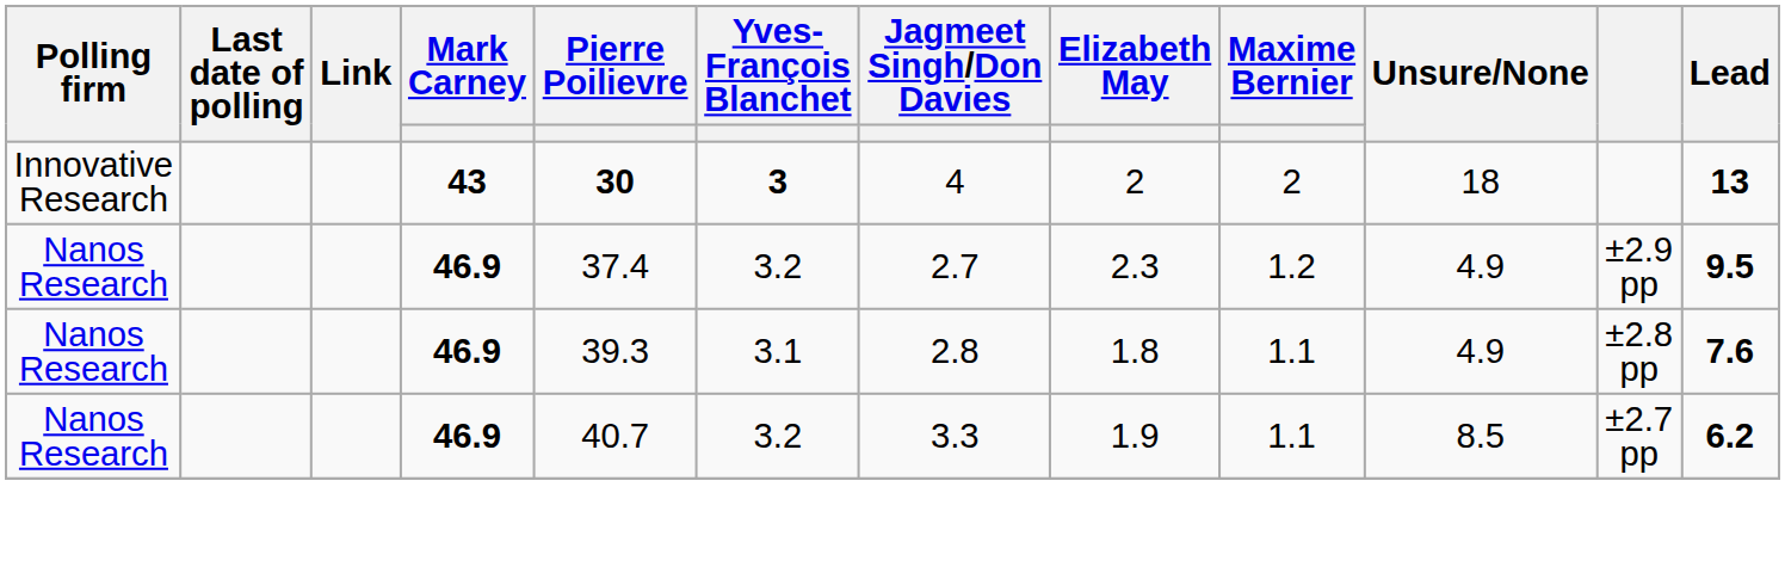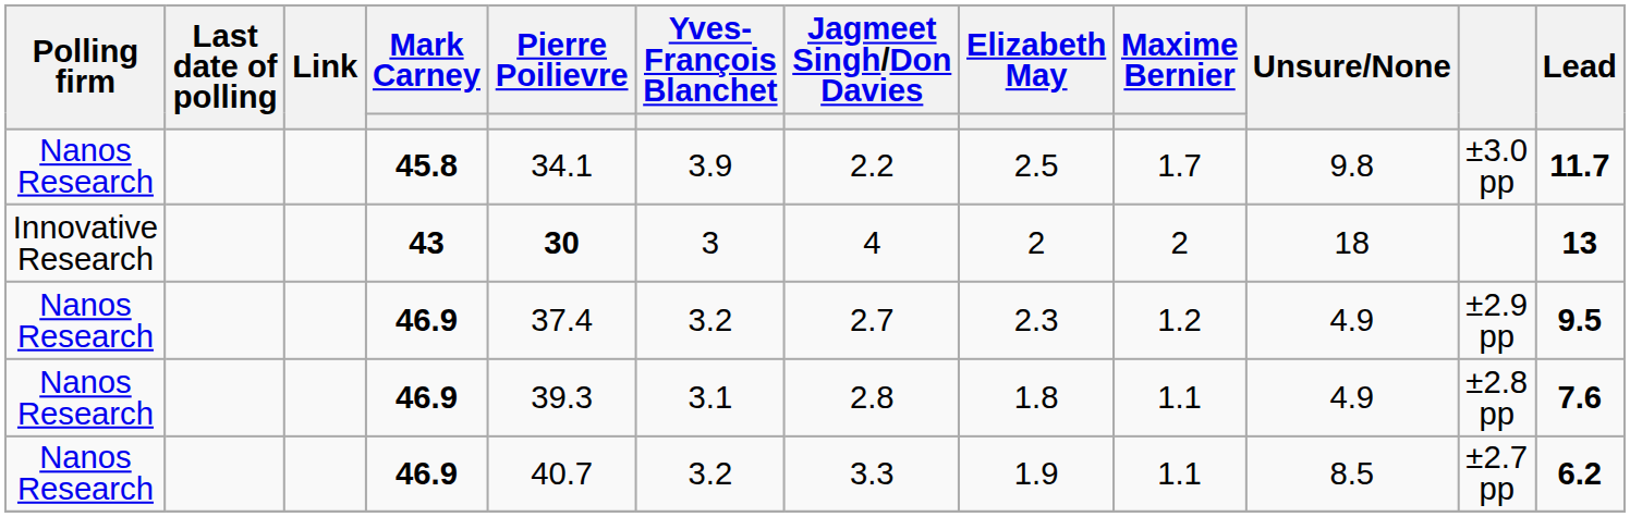+ row: Nanos Research | 45.8 | 34.1 | 3.9 | 2.2 | 2.5 | 1.7 | 9.8 | ±3.0 pp | 11.7
43 | Yves-François Blanchet: bold -> normal
